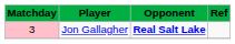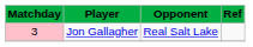Jon Gallagher | Opponent: bold -> normal
